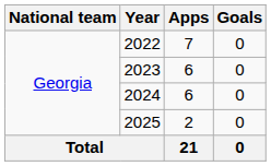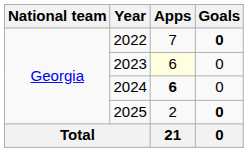2022 | Goals: normal -> bold
2023 | Apps: no background -> lightyellow background
2024 | Apps: normal -> bold
2025 | Goals: normal -> bold
